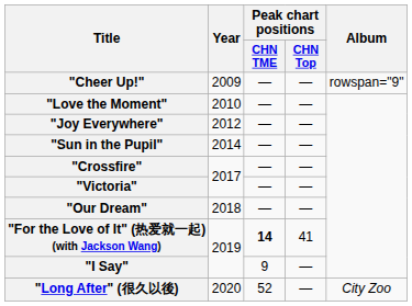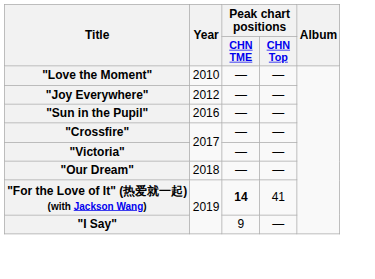- row: "Cheer Up!" | 2009 | — | — | rowspan="9"
"Sun in the Pupil" | Year: 2014 -> 2016
- row: "Long After" (很久以後) | 2020 | 52 | — | City Zoo
